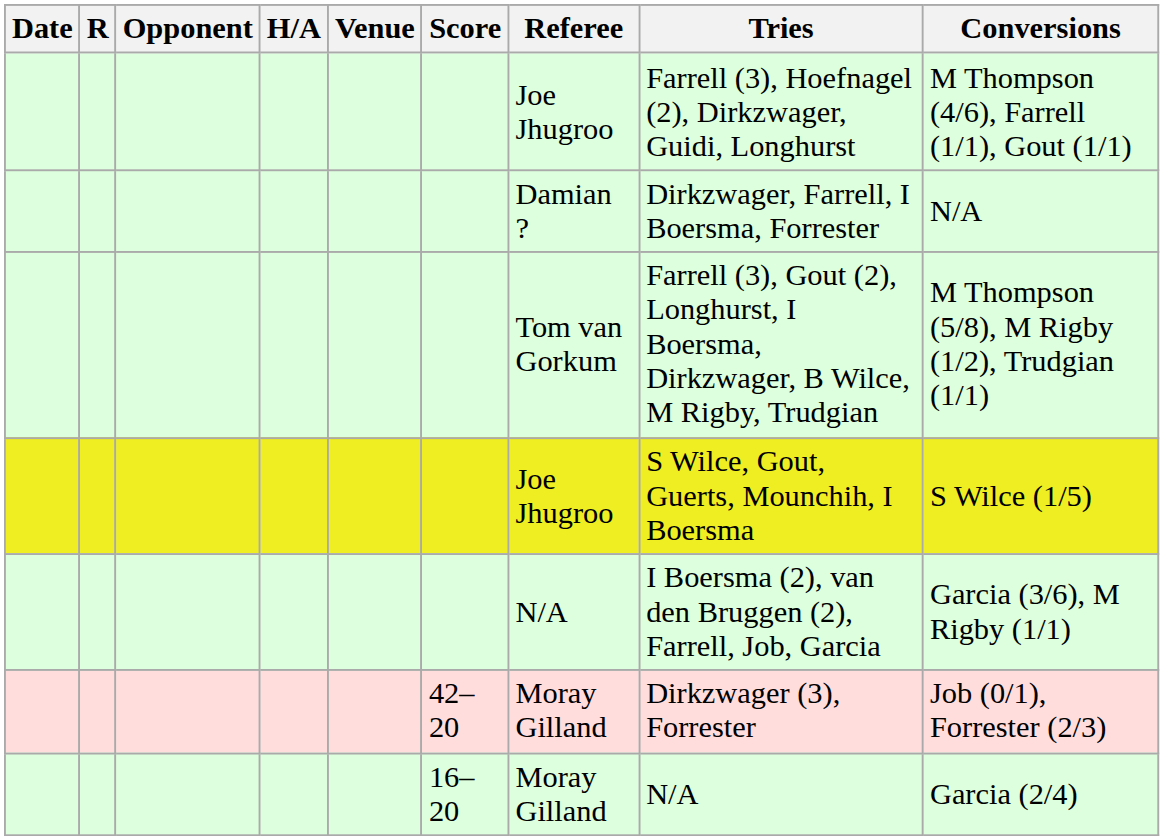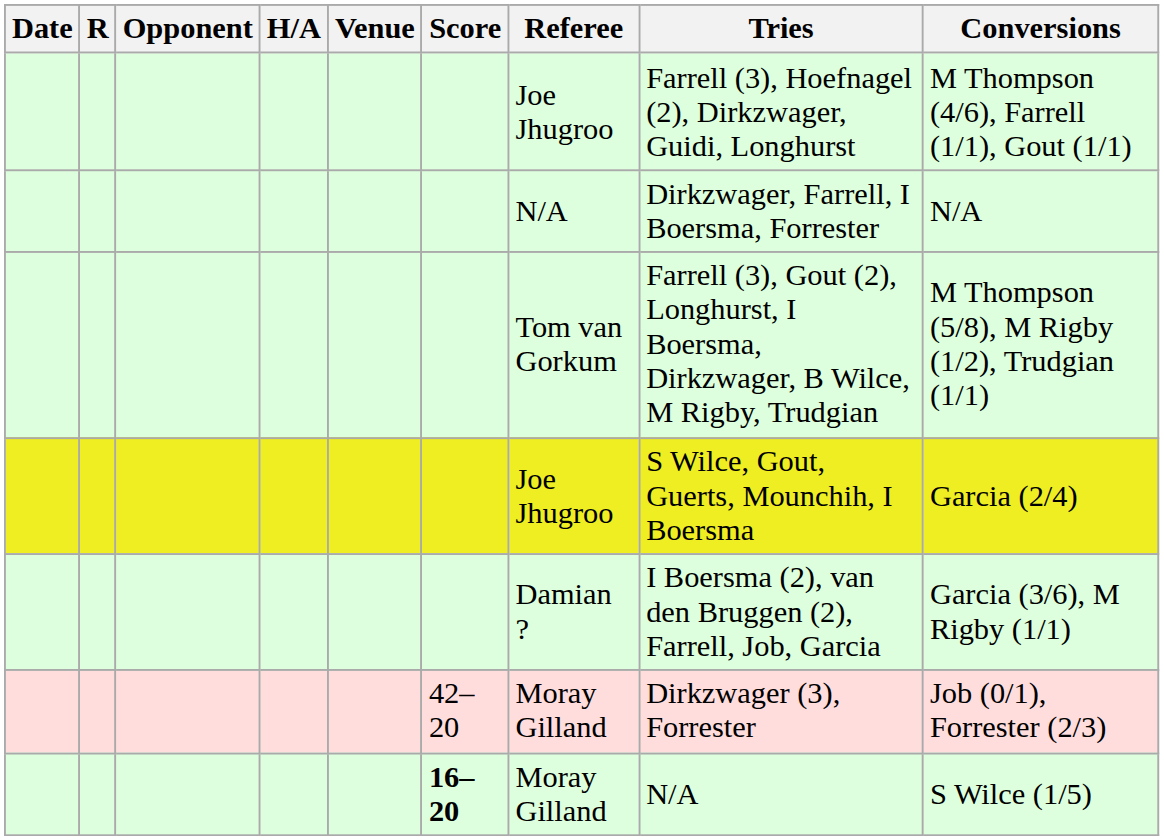row 3 | Referee: Damian ? -> N/A
row 5 | Conversions: S Wilce (1/5) -> Garcia (2/4)
row 6 | Referee: N/A -> Damian ?
row 8 | Score: normal -> bold
row 8 | Conversions: Garcia (2/4) -> S Wilce (1/5)
